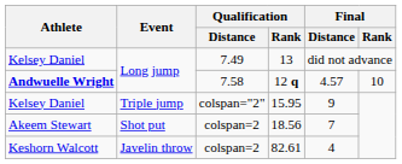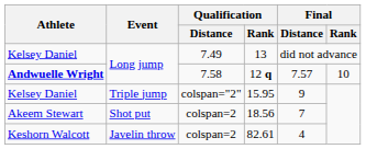12 q | Final / Distance: 4.57 -> 7.57
